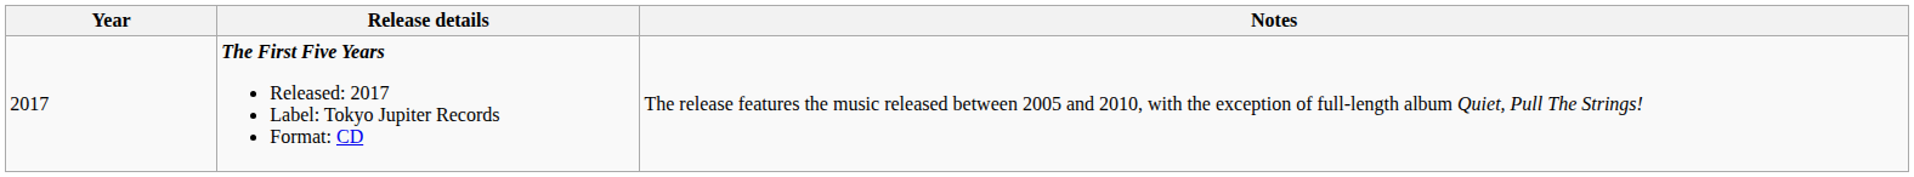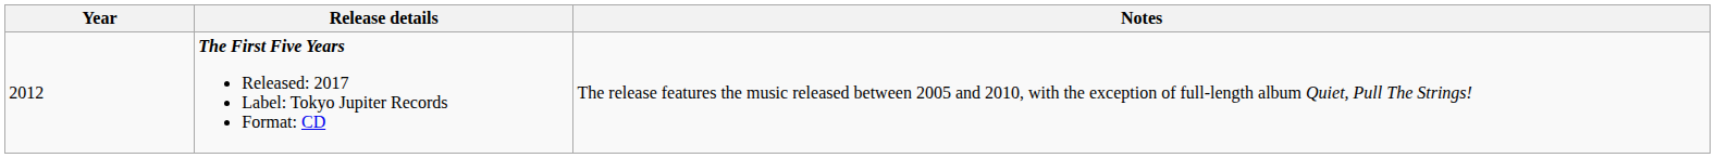row 2 | Year: 2017 -> 2012
